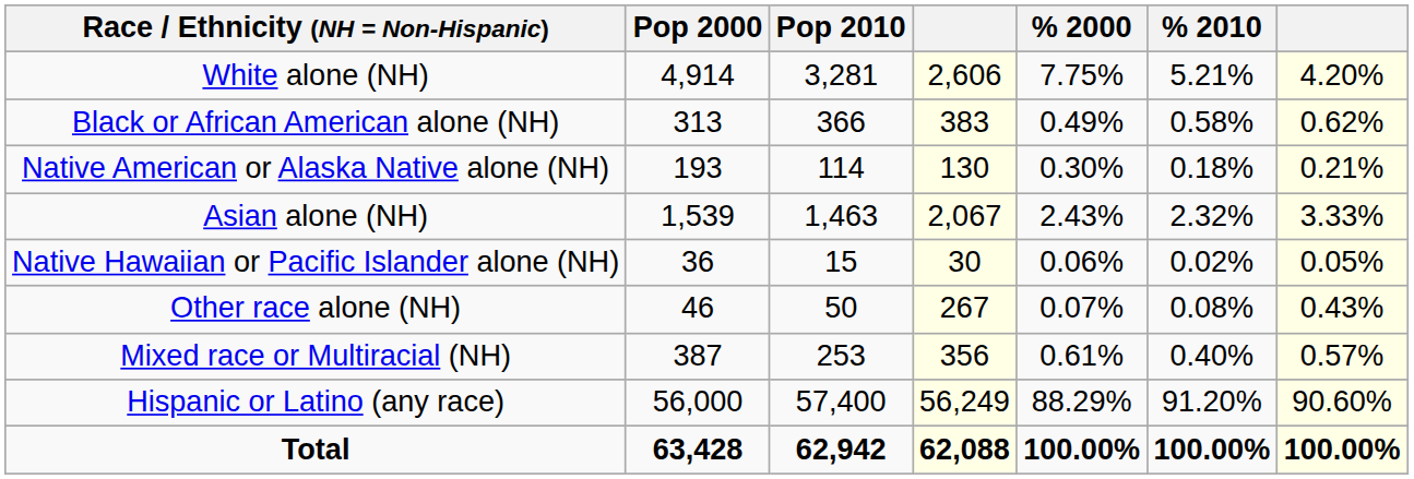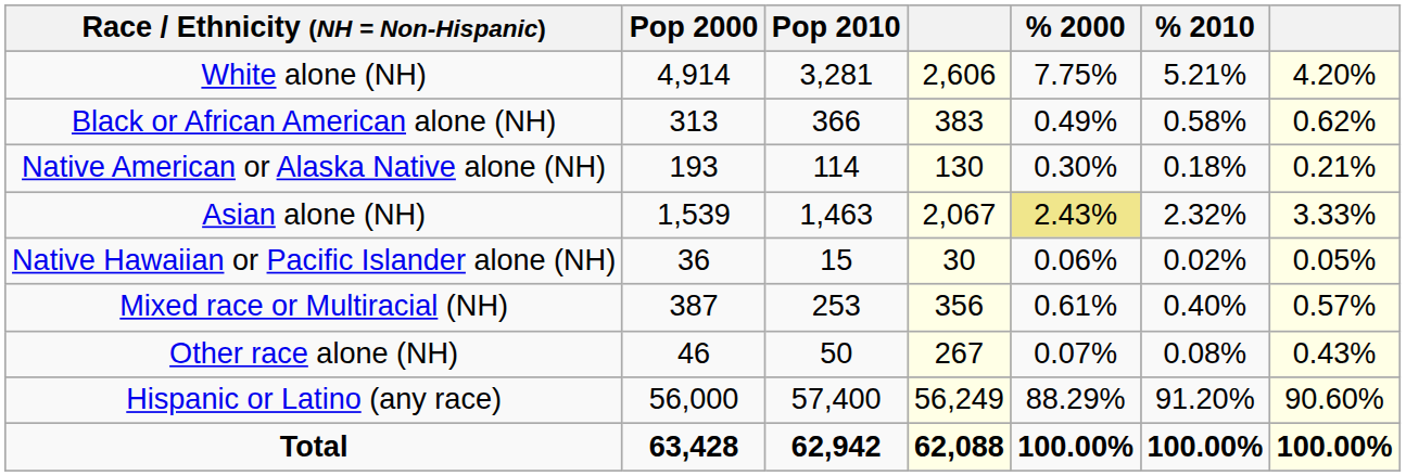Asian alone (NH) | % 2000: no background -> khaki background
rows swapped: Other race alone (NH) <-> Mixed race or Multiracial (NH)
